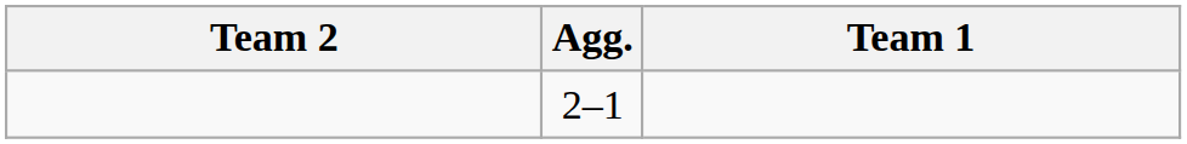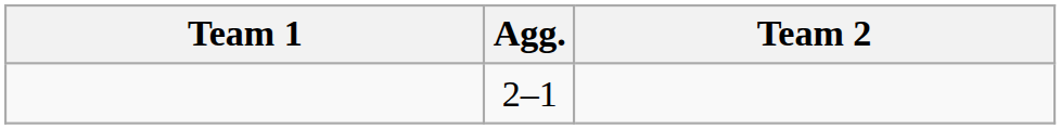columns swapped: Team 1 <-> Team 2
